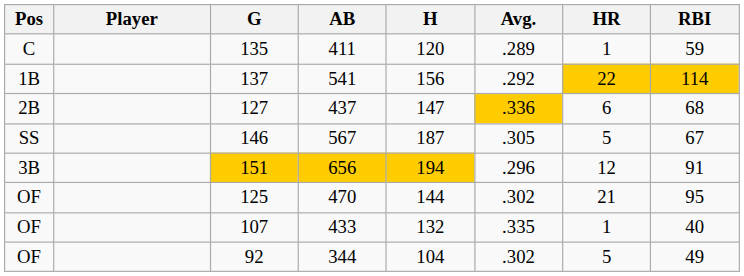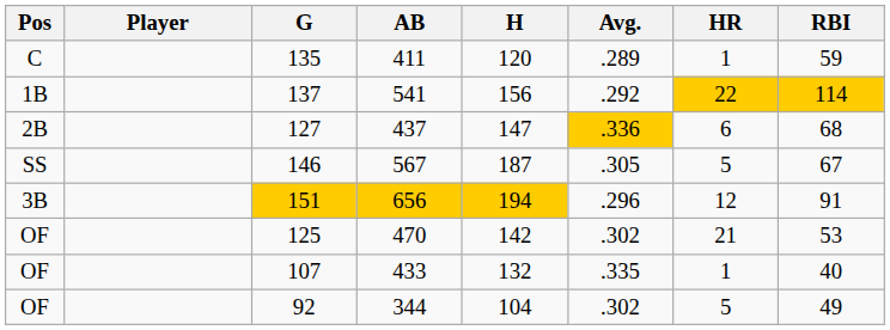125 | H: 144 -> 142
125 | RBI: 95 -> 53
